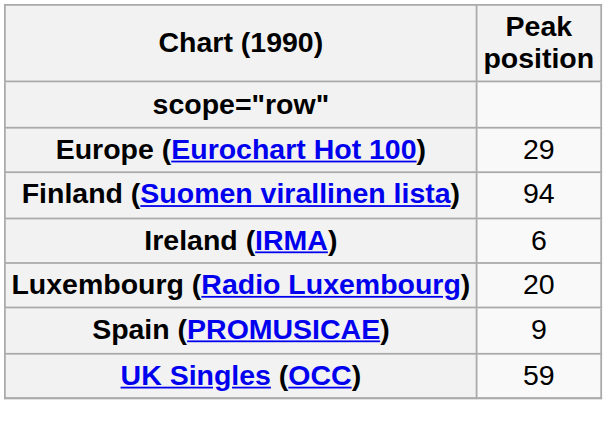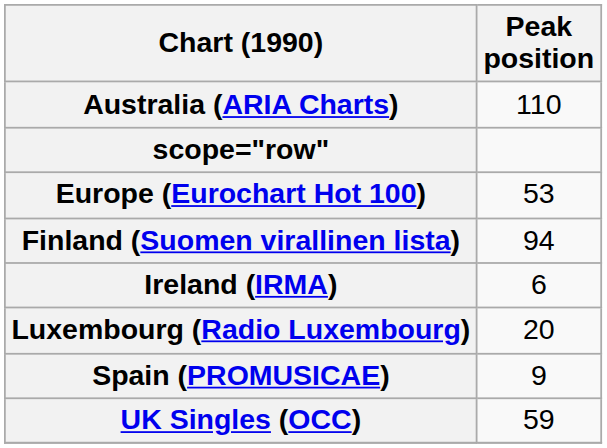+ row: Australia (ARIA Charts) | 110
Europe (Eurochart Hot 100) | Peak position: 29 -> 53
